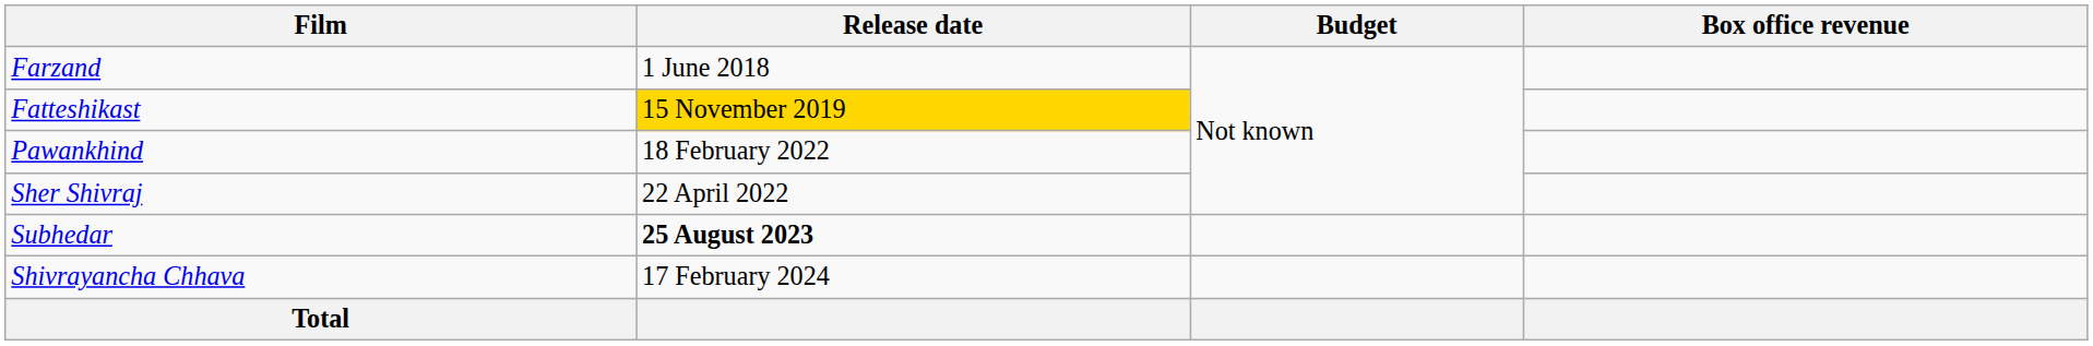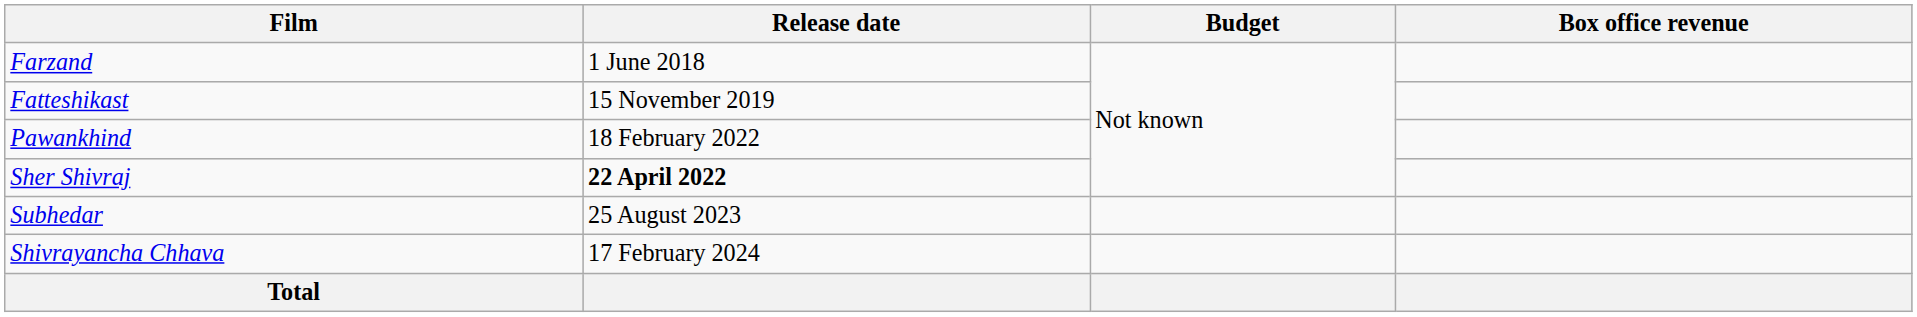Fatteshikast | Release date: gold background -> no background
Sher Shivraj | Release date: normal -> bold
Subhedar | Release date: bold -> normal
